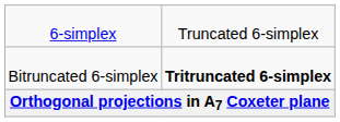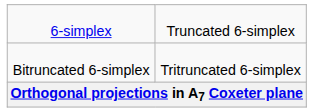Bitruncated 6-simplex | column 2: bold -> normal
